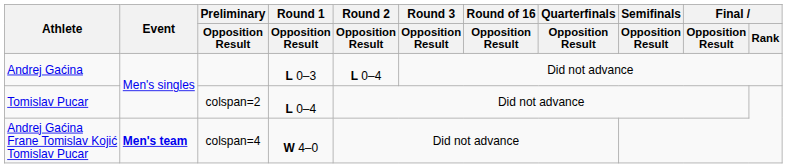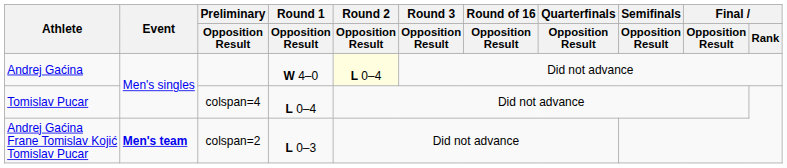Andrej Gaćina | Round 1 / Opposition Result: L 0–3 -> W 4–0
Andrej Gaćina | Round 2 / Opposition Result: no background -> lightyellow background
Tomislav Pucar | Preliminary / Opposition Result: colspan=2 -> colspan=4
Andrej Gaćina Frane Tomislav Kojić Tomislav Pucar | Preliminary / Opposition Result: colspan=4 -> colspan=2
Andrej Gaćina Frane Tomislav Kojić Tomislav Pucar | Round 1 / Opposition Result: W 4–0 -> L 0–3
